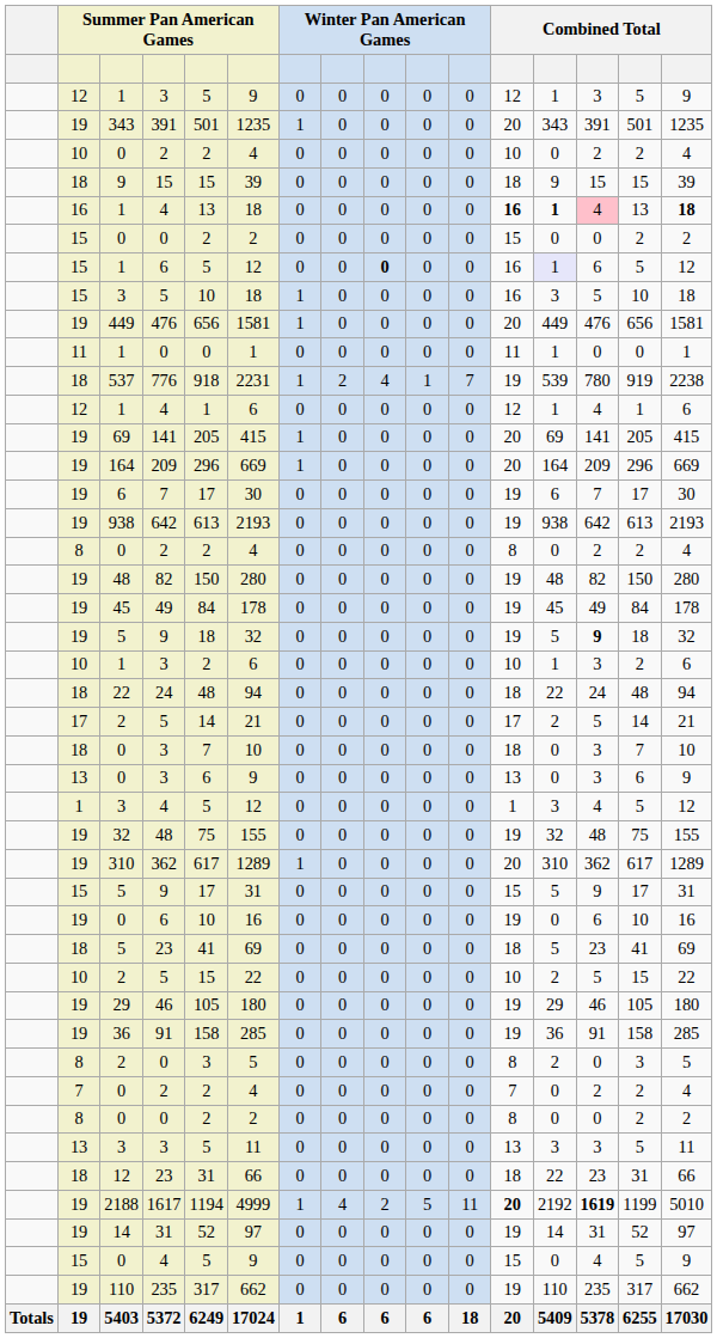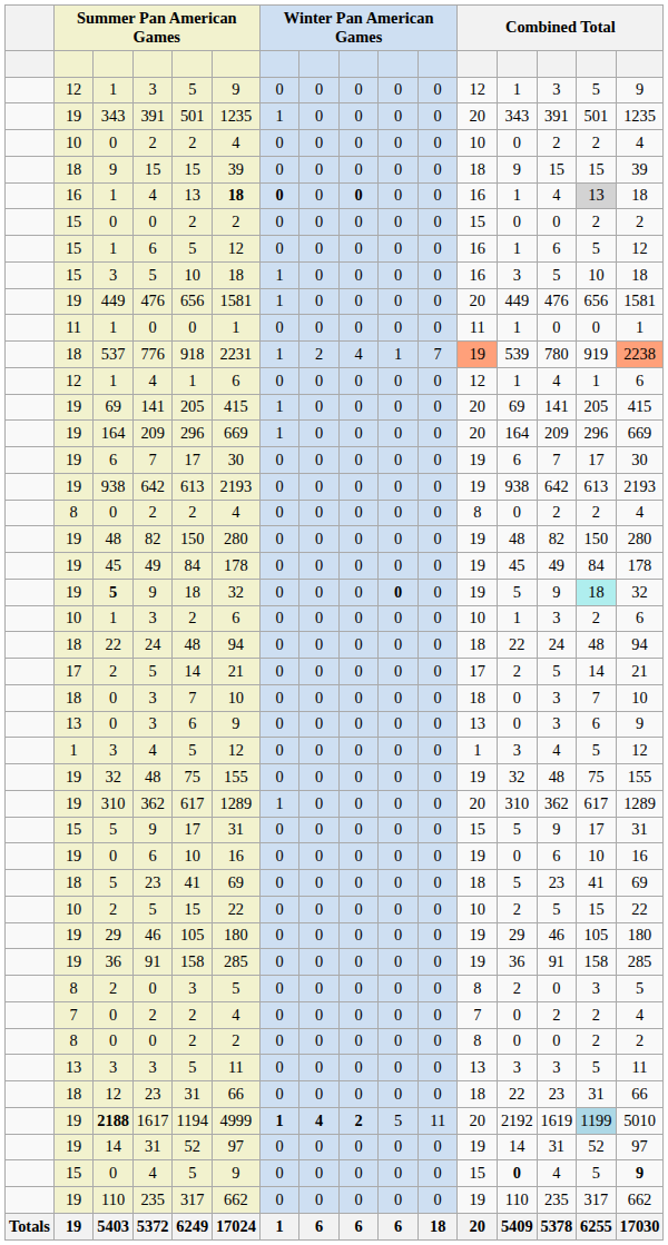16 / 4 | column 6: normal -> bold
16 / 4 | column 7: normal -> bold
16 / 4 | column 9: normal -> bold
16 / 4 | column 12: bold -> normal
16 / 4 | column 13: bold -> normal
16 / 4 | column 14: pink background -> no background
16 / 4 | column 15: no background -> lightgrey background
16 / 4 | column 16: bold -> normal
15 / 6 | column 9: bold -> normal
15 / 6 | column 13: lavender background -> no background
776 | column 12: no background -> lightsalmon background
776 | column 16: no background -> lightsalmon background
19 / 9 | column 3: normal -> bold
19 / 9 | column 10: normal -> bold
19 / 9 | column 14: bold -> normal
19 / 9 | column 15: no background -> paleturquoise background
1617 | column 3: normal -> bold
1617 | column 7: normal -> bold
1617 | column 8: normal -> bold
1617 | column 9: normal -> bold
1617 | column 12: bold -> normal
1617 | column 14: bold -> normal
1617 | column 15: no background -> lightblue background
15 / 4 | column 13: normal -> bold
15 / 4 | column 16: normal -> bold
